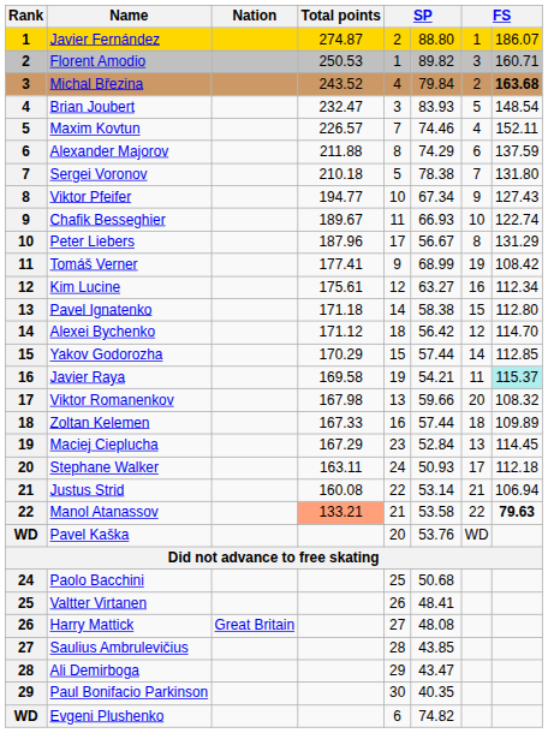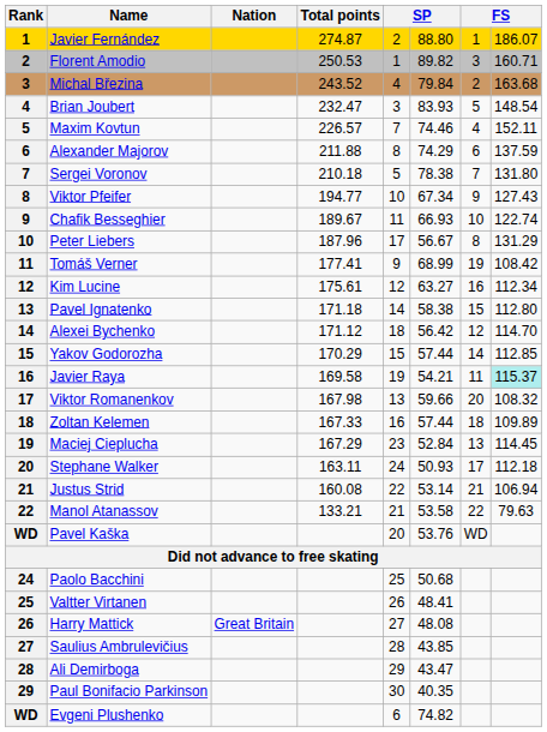Michal Březina | column 8: bold -> normal
Manol Atanassov | Total points: lightsalmon background -> no background
Manol Atanassov | column 8: bold -> normal
